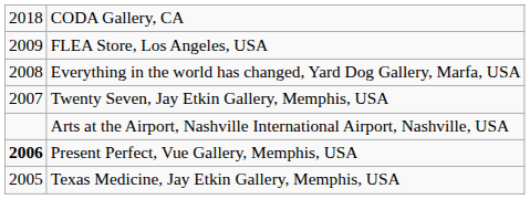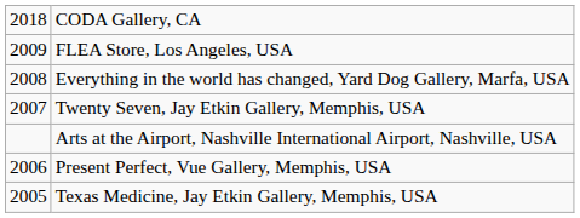Present Perfect, Vue Gallery, Memphis, USA | column 1: bold -> normal
